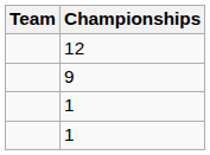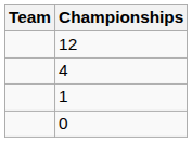row 3 | Championships: 9 -> 4
row 5 | Championships: 1 -> 0
